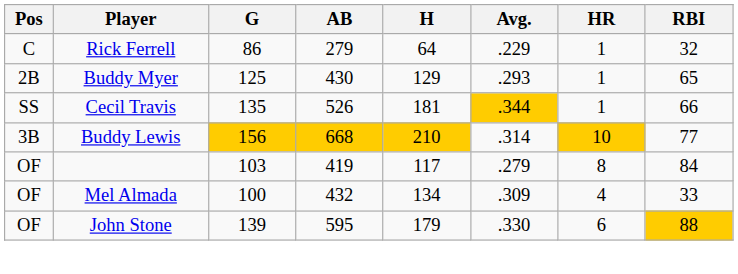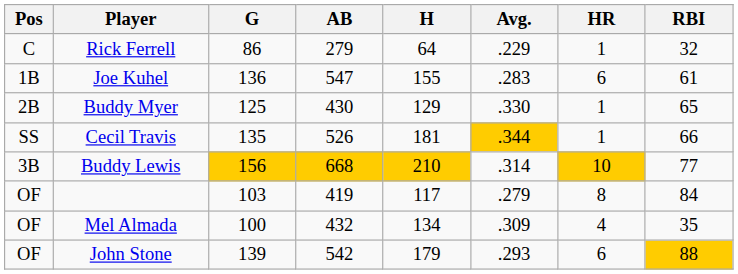+ row: 1B | Joe Kuhel | 136 | 547 | 155 | .283 | 6 | 61
Buddy Myer | Avg.: .293 -> .330
Mel Almada | RBI: 33 -> 35
John Stone | AB: 595 -> 542
John Stone | Avg.: .330 -> .293
